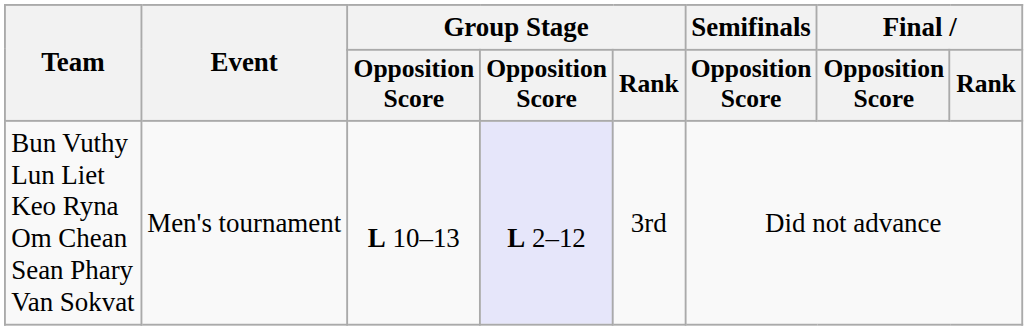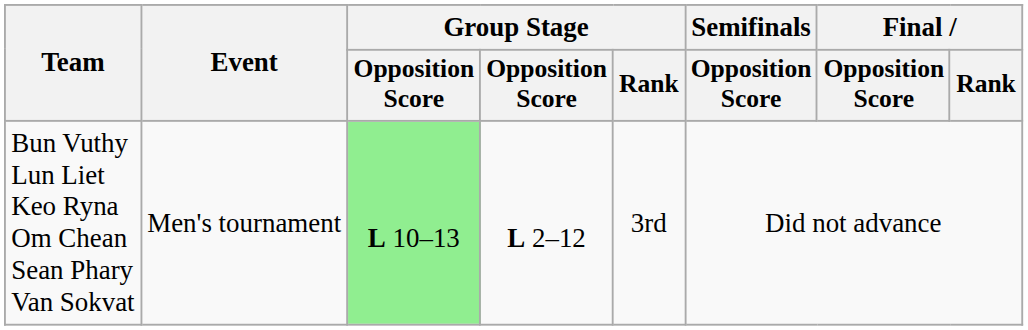Bun Vuthy Lun Liet Keo Ryna Om Chean Sean Phary Van Sokvat | column 3: no background -> lightgreen background
Bun Vuthy Lun Liet Keo Ryna Om Chean Sean Phary Van Sokvat | column 4: lavender background -> no background
